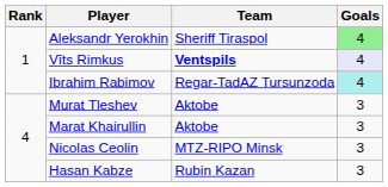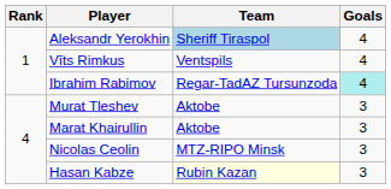Aleksandr Yerokhin | Team: no background -> lightblue background
Aleksandr Yerokhin | Goals: lightgreen background -> no background
Vīts Rimkus | Team: bold -> normal
Vīts Rimkus | Goals: lavender background -> no background
Hasan Kabze | Team: no background -> lightyellow background
